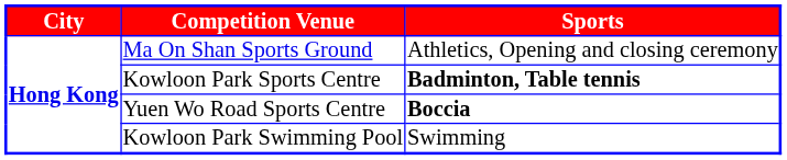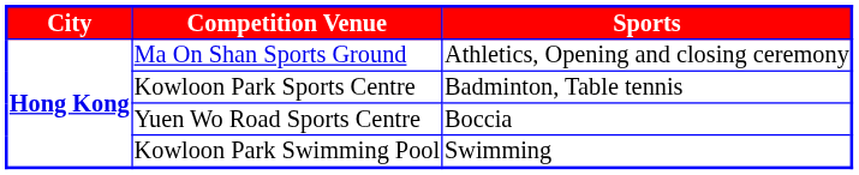Kowloon Park Sports Centre | column 3: bold -> normal
Yuen Wo Road Sports Centre | column 3: bold -> normal
